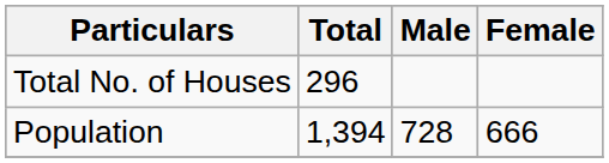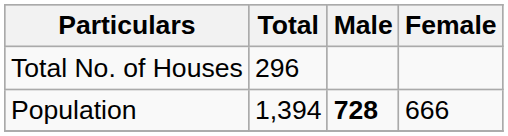Population | Male: normal -> bold
